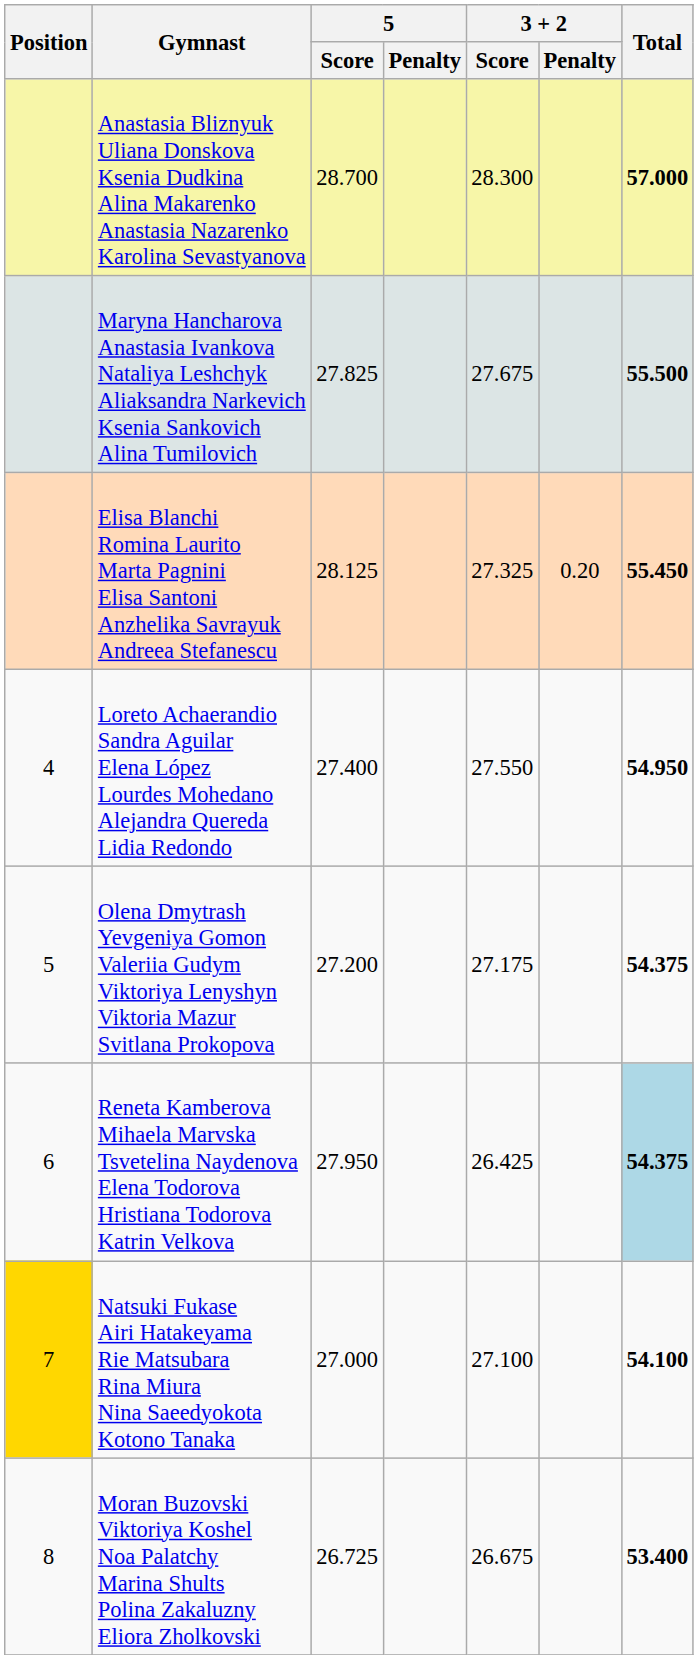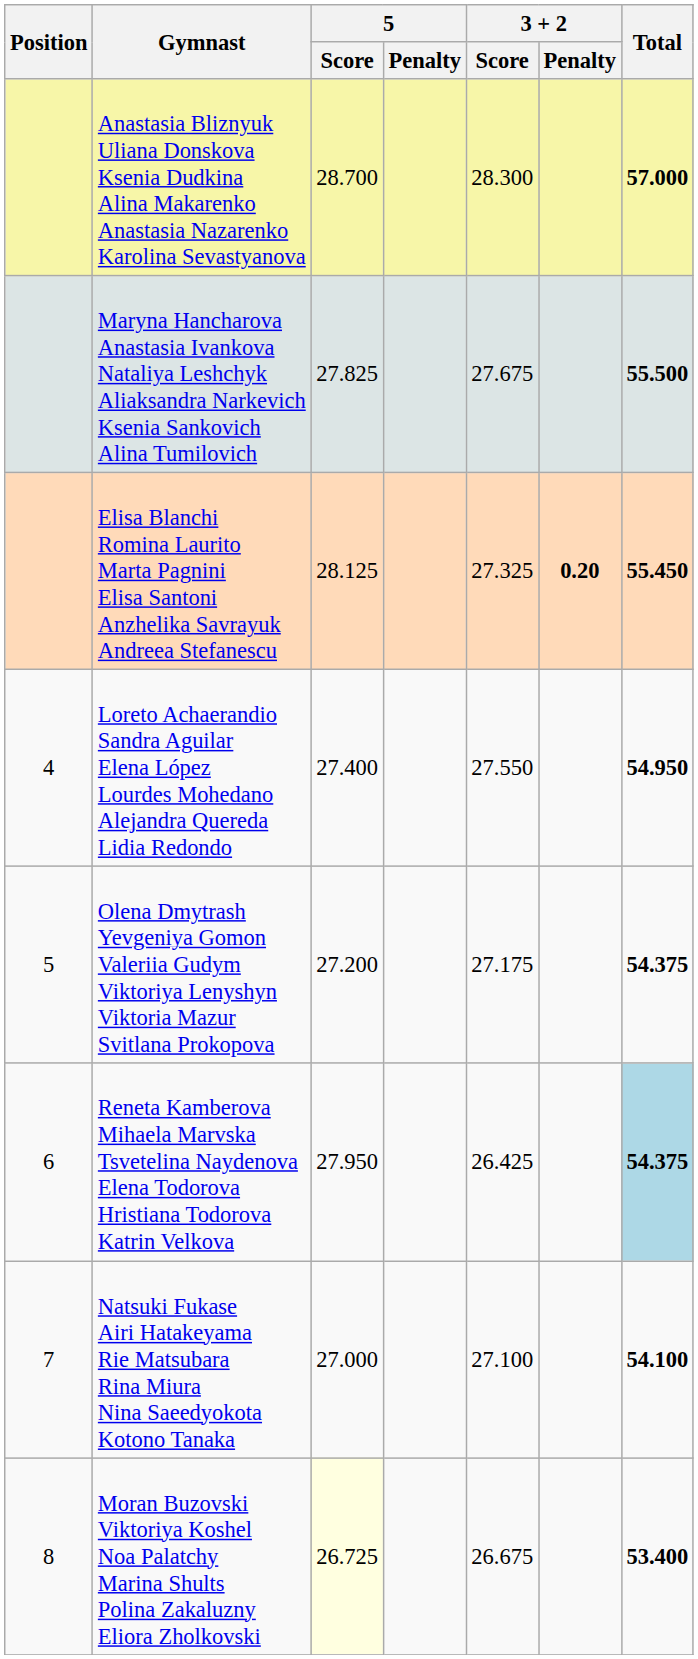row 5 | 3 + 2 / Penalty: normal -> bold
row 9 | Position: gold background -> no background
row 10 | 5 / Score: no background -> lightyellow background
